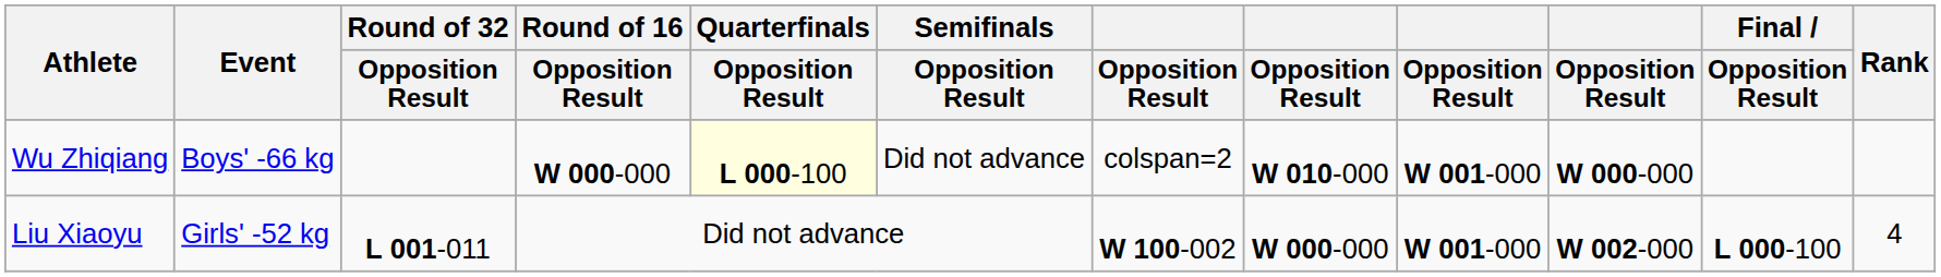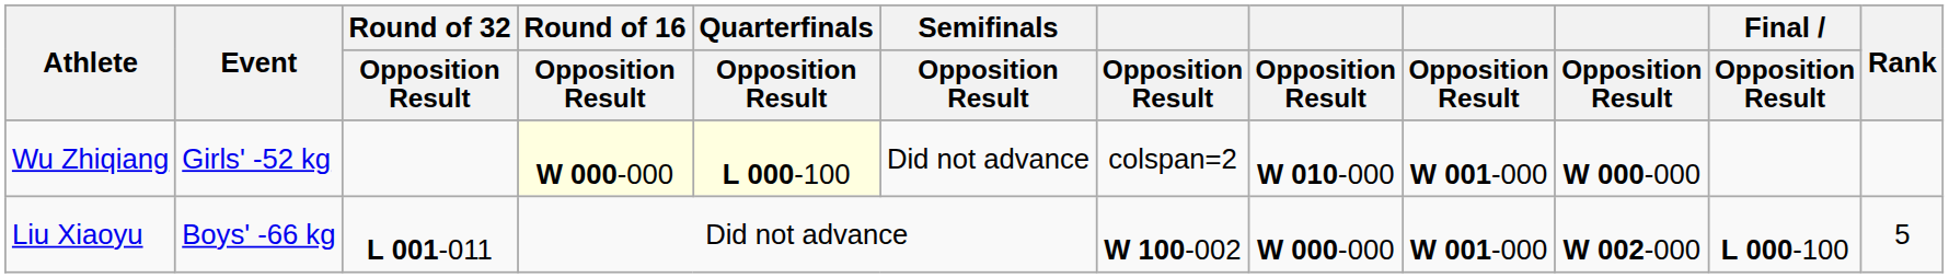Wu Zhiqiang | Event: Boys' -66 kg -> Girls' -52 kg
Wu Zhiqiang | Round of 16 / Opposition Result: no background -> lightyellow background
Liu Xiaoyu | Event: Girls' -52 kg -> Boys' -66 kg
Liu Xiaoyu | Rank: 4 -> 5
